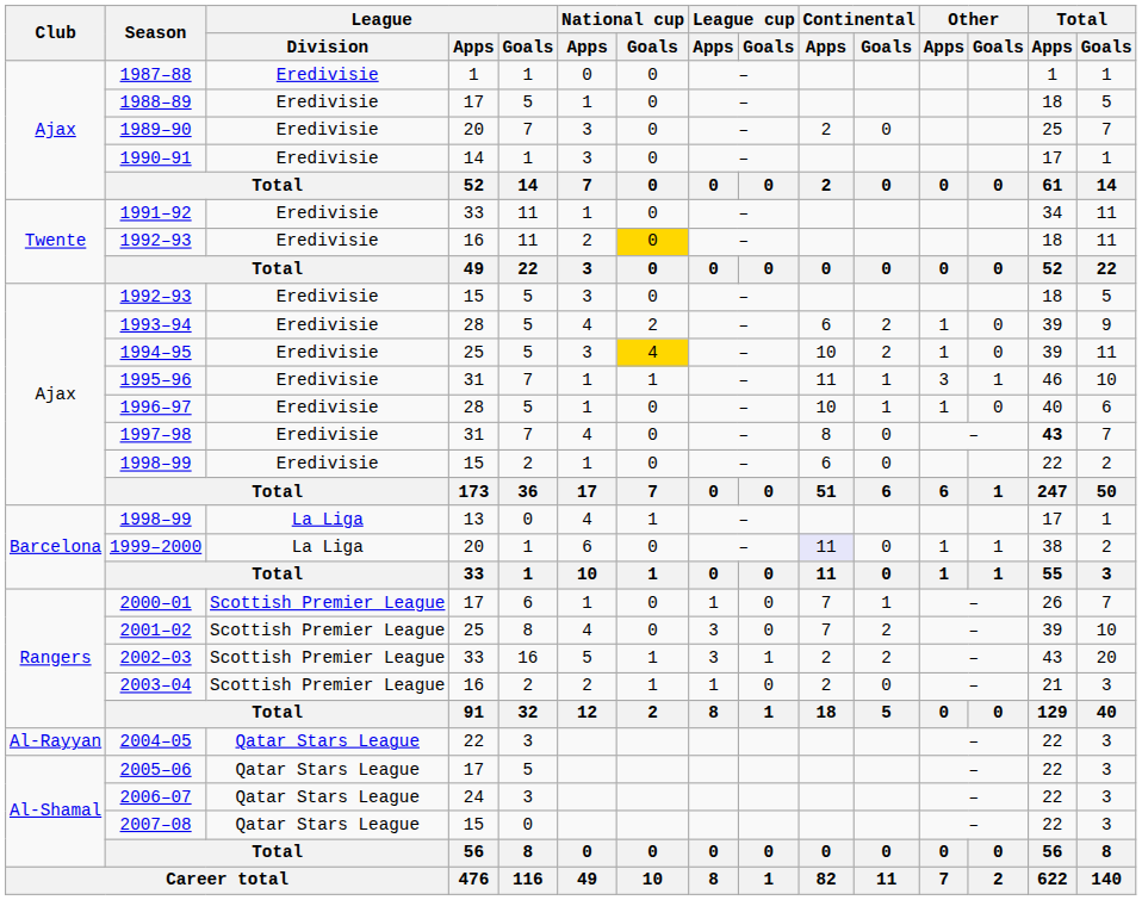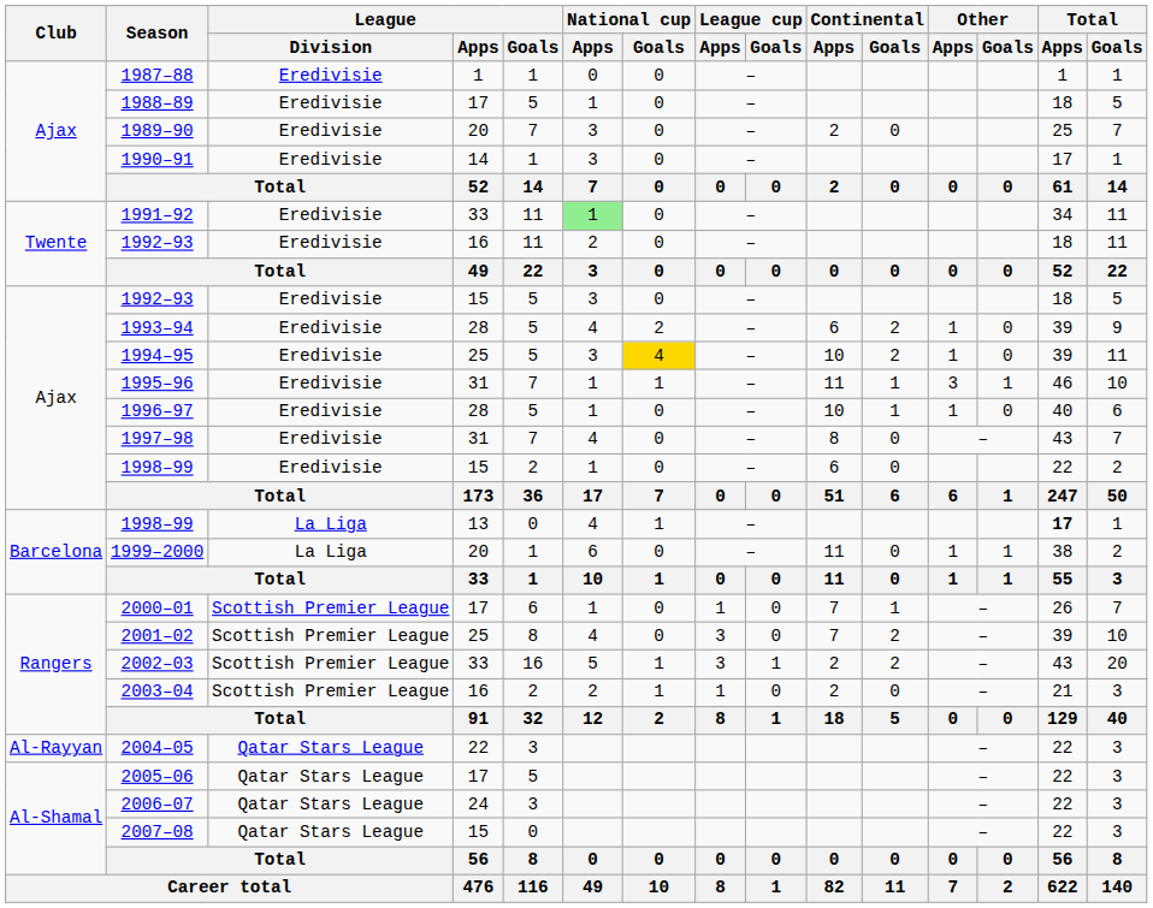1991–92 | National cup / Apps: no background -> lightgreen background
1992–93 / 16 | National cup / Goals: gold background -> no background
1997–98 | Total / Apps: bold -> normal
1998–99 / 13 | Total / Apps: normal -> bold
1999–2000 | Continental / Apps: lavender background -> no background
